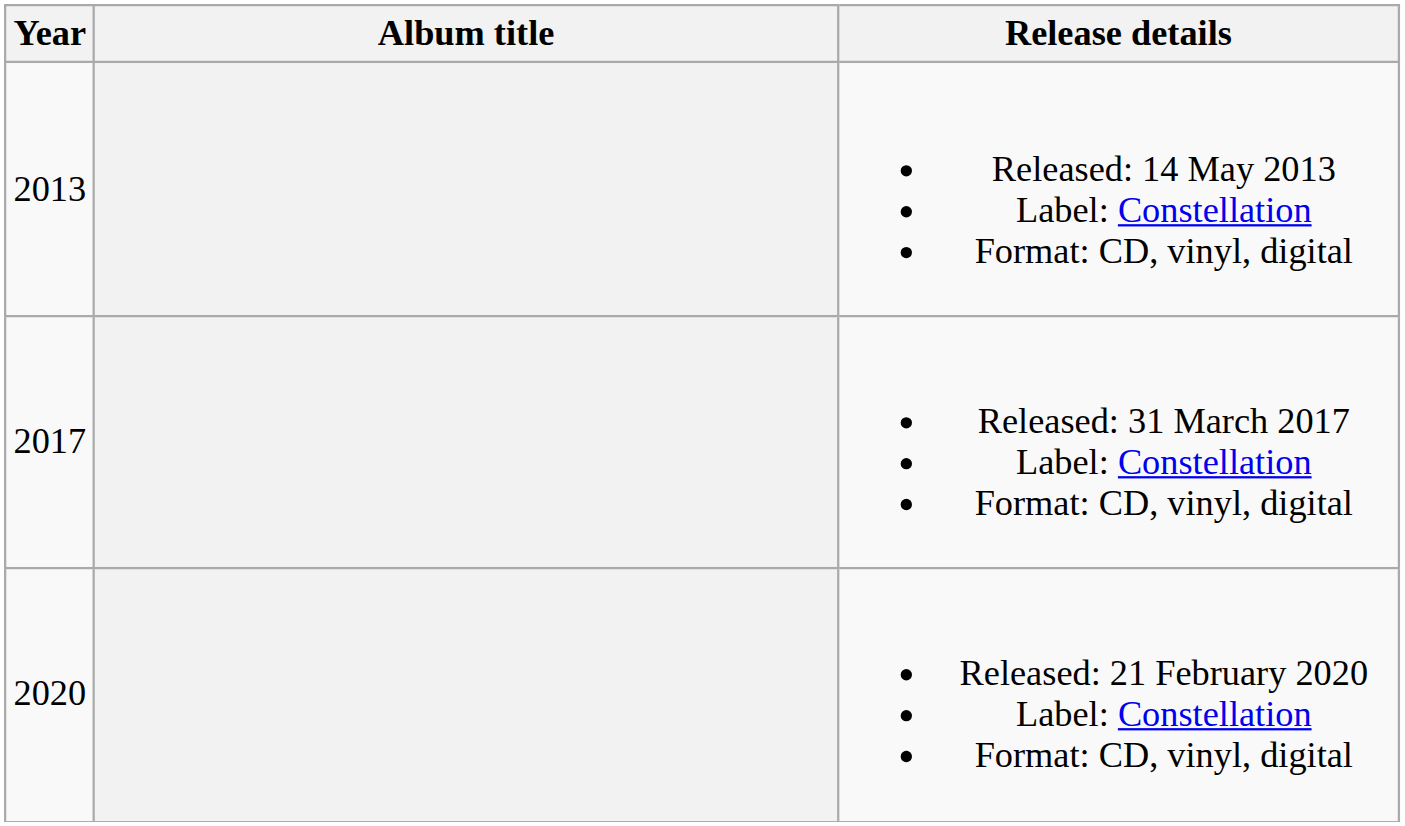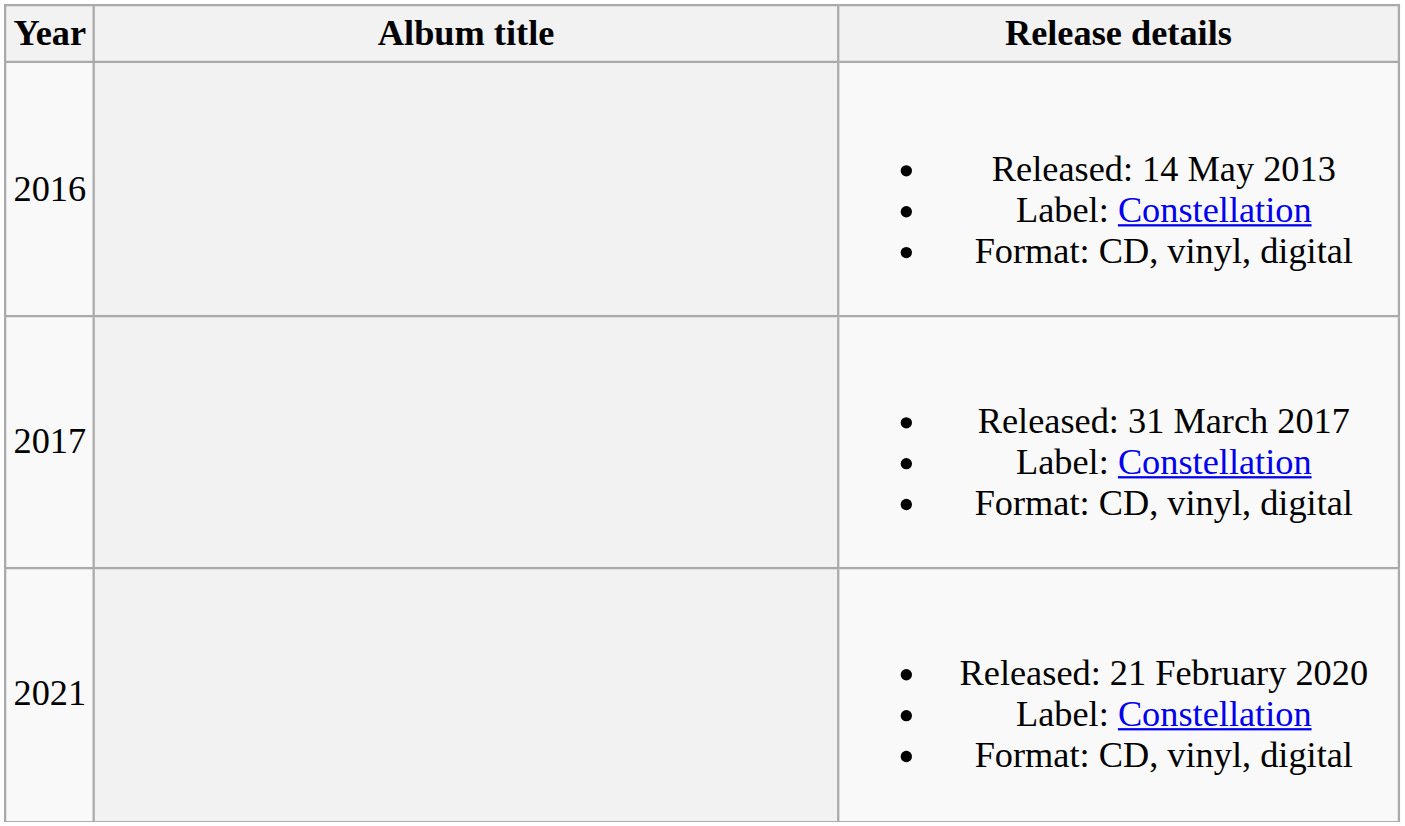row 2 | Year: 2013 -> 2016
row 4 | Year: 2020 -> 2021
